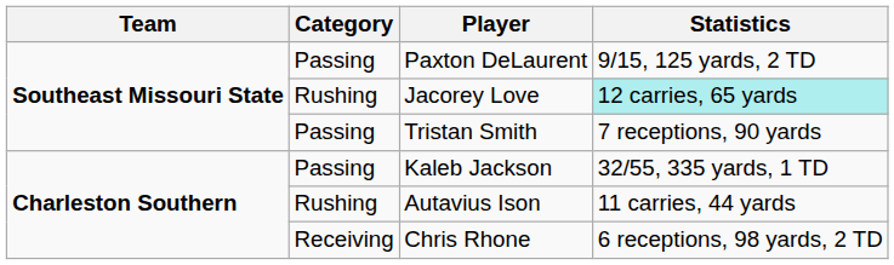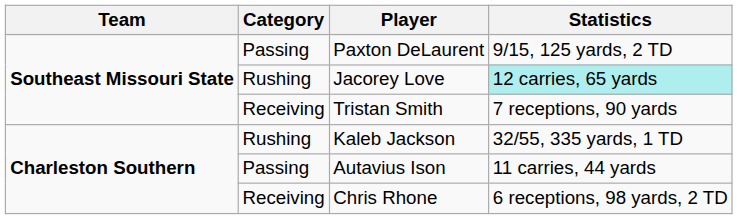Tristan Smith | Category: Passing -> Receiving
Kaleb Jackson | Category: Passing -> Rushing
Autavius Ison | Category: Rushing -> Passing
